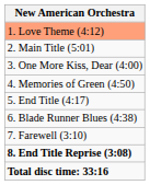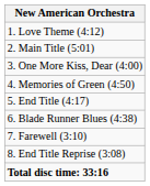row 2 | column 1: lightsalmon background -> no background
row 9 | column 1: bold -> normal
